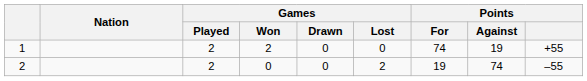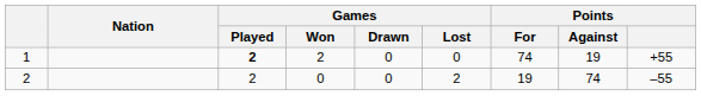1 | Games / Played: normal -> bold
